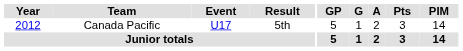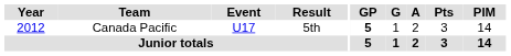Canada Pacific | GP: normal -> bold
